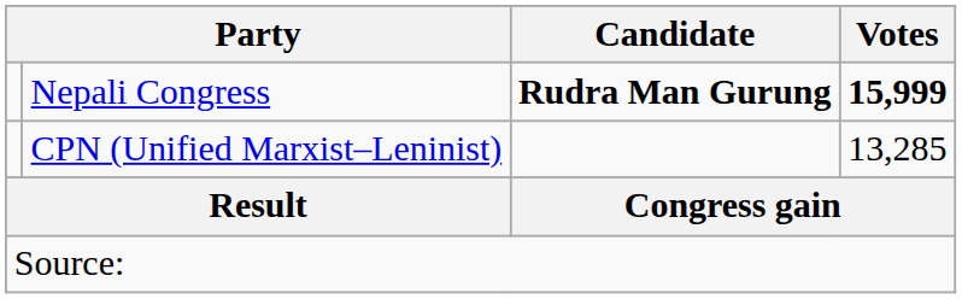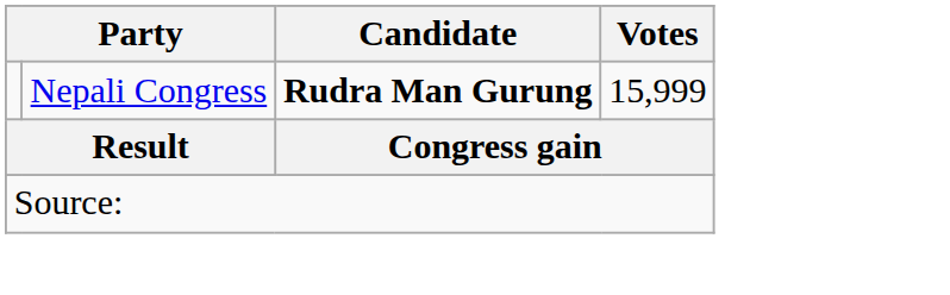Nepali Congress | Votes: bold -> normal
- row: CPN (Unified Marxist–Leninist) | 13,285
